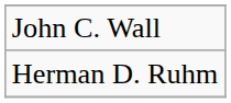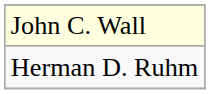row 1 | column 1: no background -> lightyellow background
